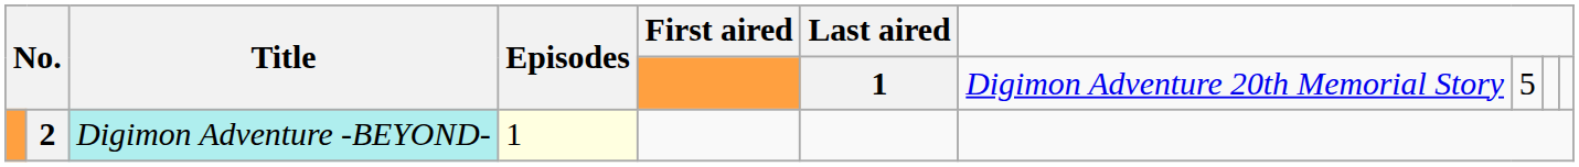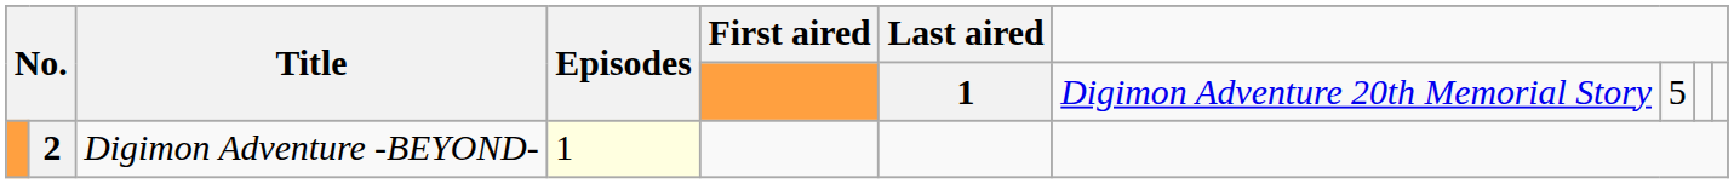row 3 | Title: paleturquoise background -> no background
